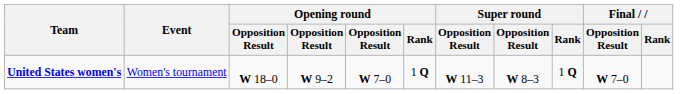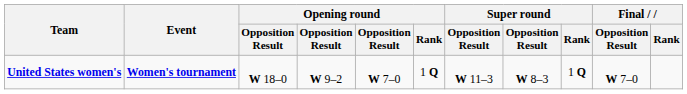United States women's | Event: normal -> bold
